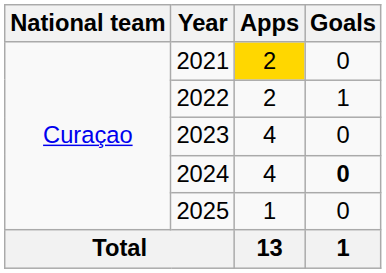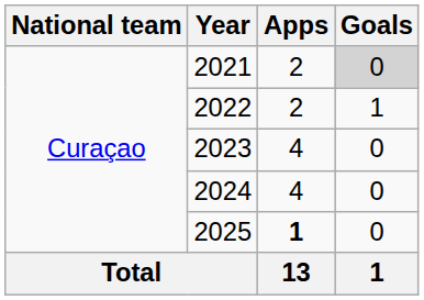2021 | Apps: gold background -> no background
2021 | Goals: no background -> lightgrey background
2024 | Goals: bold -> normal
2025 | Apps: normal -> bold
